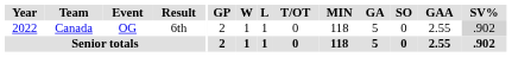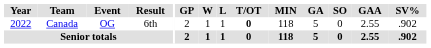Canada | T/OT: normal -> bold
Canada | SV%: lightgrey background -> no background
